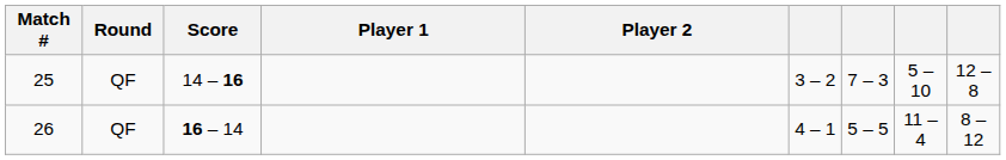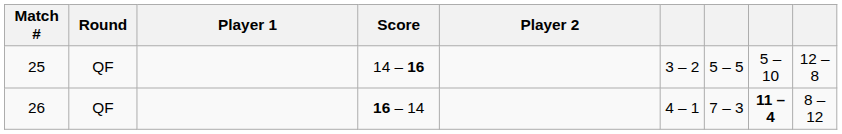columns swapped: Player 1 <-> Score
25 | column 7: 7 – 3 -> 5 – 5
26 | column 7: 5 – 5 -> 7 – 3
26 | column 8: normal -> bold
